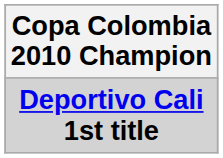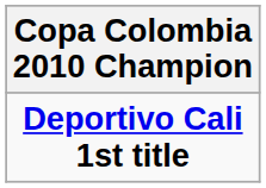row 2 | column 1: lightgrey background -> no background
